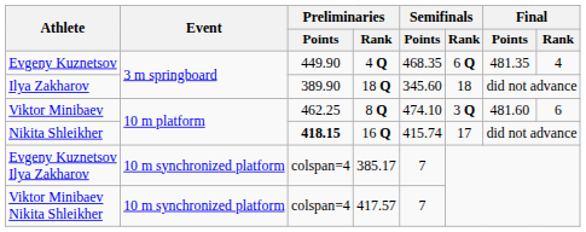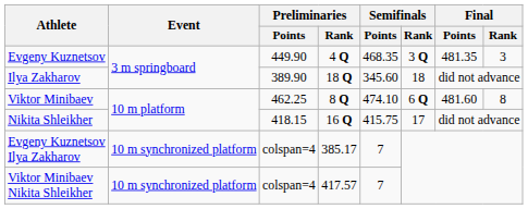Evgeny Kuznetsov | Semifinals / Rank: 6 Q -> 3 Q
Evgeny Kuznetsov | Final / Rank: 4 -> 3
Viktor Minibaev | Semifinals / Rank: 3 Q -> 6 Q
Viktor Minibaev | Final / Rank: 6 -> 8
Nikita Shleikher | Preliminaries / Points: bold -> normal
Nikita Shleikher | Semifinals / Points: 415.74 -> 415.75
